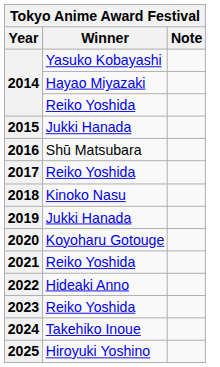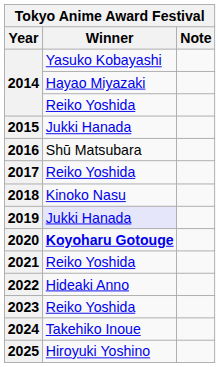2019 | Winner: no background -> lavender background
2020 | Winner: normal -> bold
